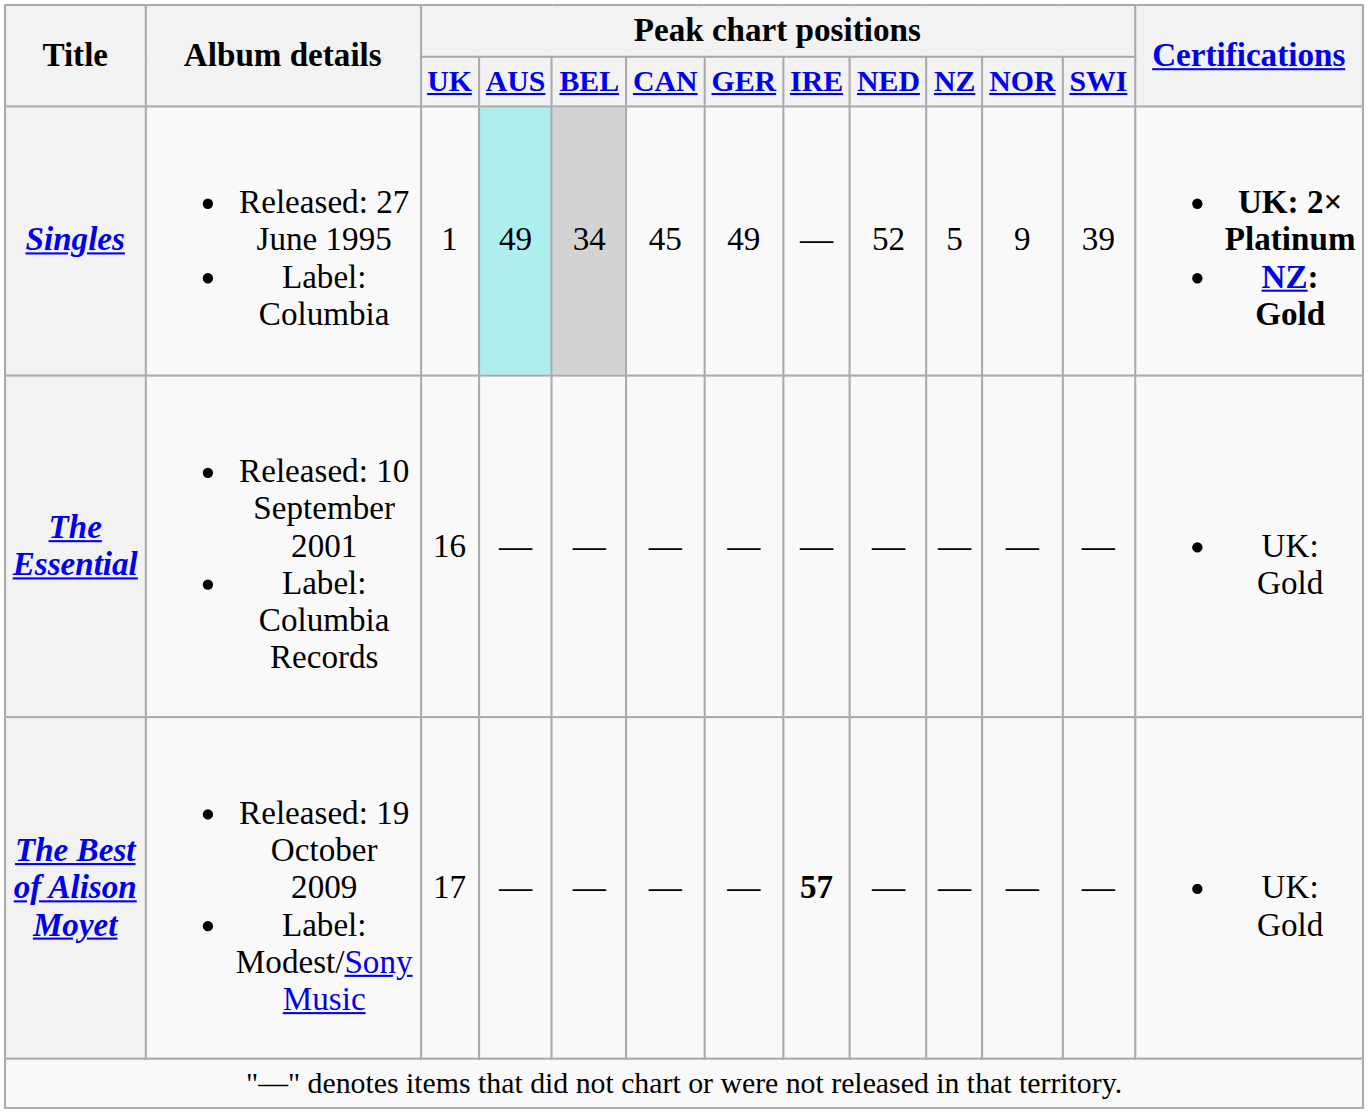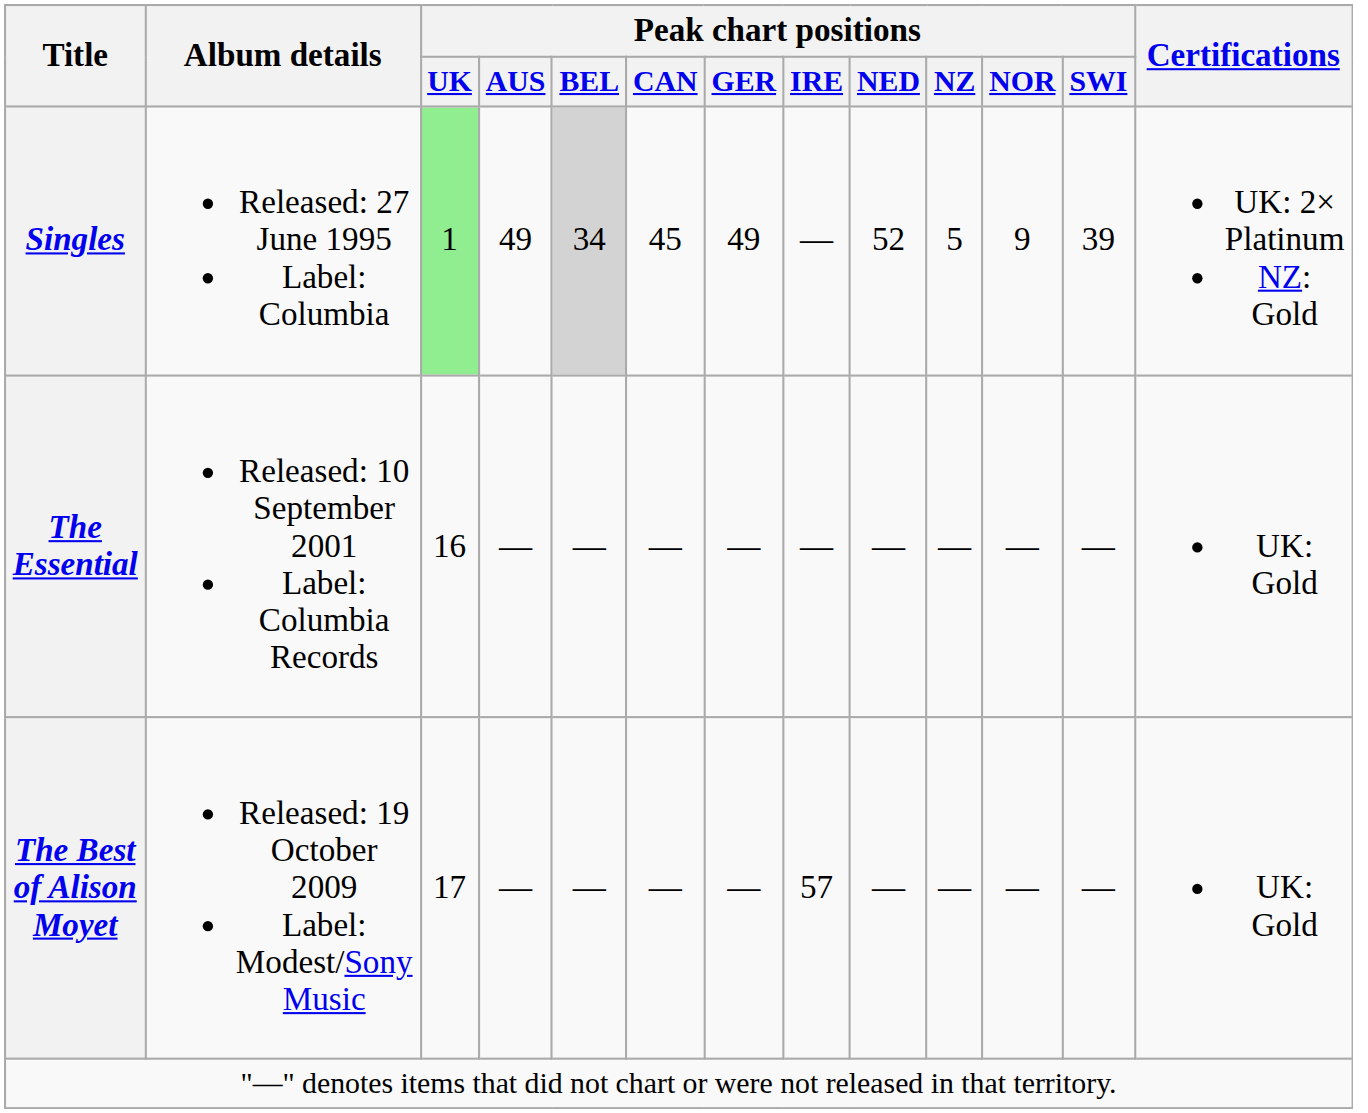Singles | Peak chart positions / UK: no background -> lightgreen background
Singles | Peak chart positions / AUS: paleturquoise background -> no background
Singles | Certifications: bold -> normal
The Best of Alison Moyet | Peak chart positions / IRE: bold -> normal
